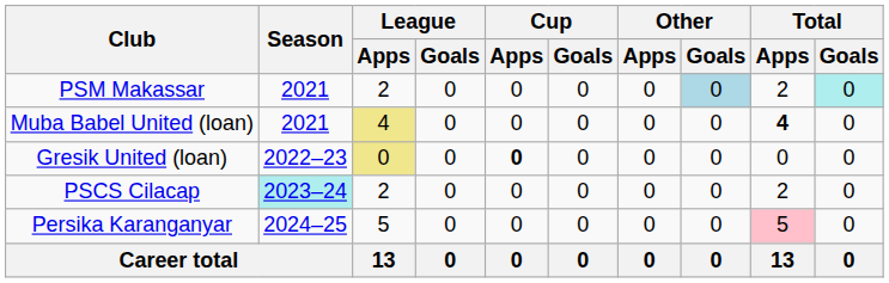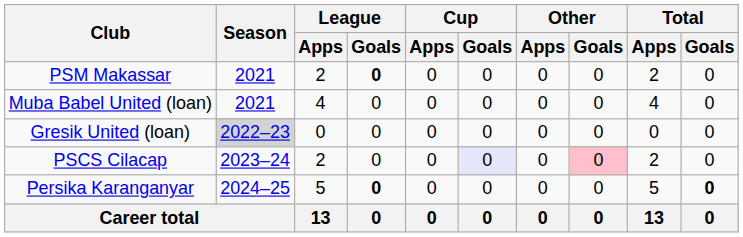PSM Makassar | League / Goals: normal -> bold
PSM Makassar | Other / Goals: lightblue background -> no background
PSM Makassar | Total / Goals: paleturquoise background -> no background
Muba Babel United (loan) | League / Apps: khaki background -> no background
Muba Babel United (loan) | Total / Apps: bold -> normal
Gresik United (loan) | Season: no background -> lightgrey background
Gresik United (loan) | League / Apps: khaki background -> no background
Gresik United (loan) | Cup / Apps: bold -> normal
PSCS Cilacap | Season: paleturquoise background -> no background
PSCS Cilacap | Cup / Goals: no background -> lavender background
PSCS Cilacap | Other / Goals: no background -> pink background
Persika Karanganyar | League / Goals: normal -> bold
Persika Karanganyar | Total / Apps: pink background -> no background
Persika Karanganyar | Total / Goals: normal -> bold
